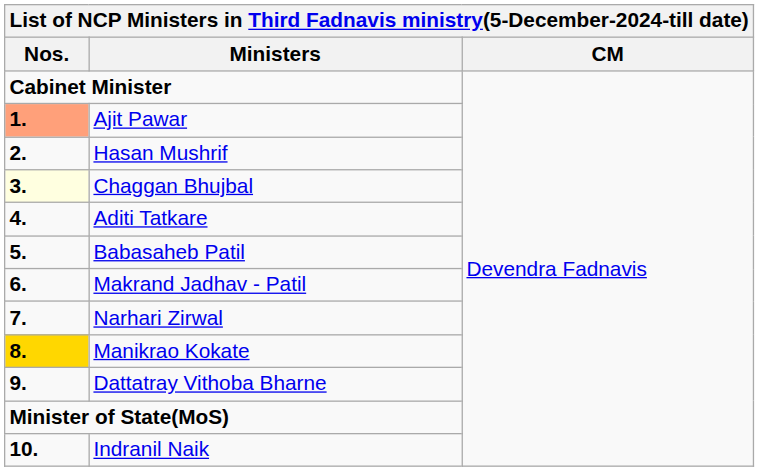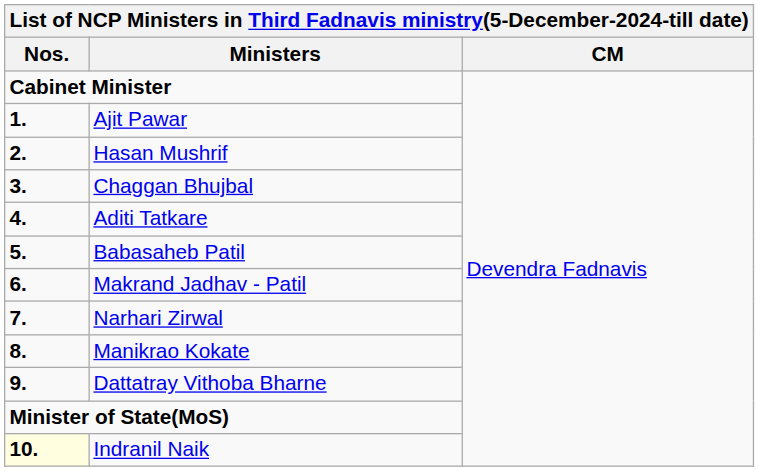Ajit Pawar | Nos.: lightsalmon background -> no background
Chaggan Bhujbal | Nos.: lightyellow background -> no background
Manikrao Kokate | Nos.: gold background -> no background
Indranil Naik | Nos.: no background -> lightyellow background
